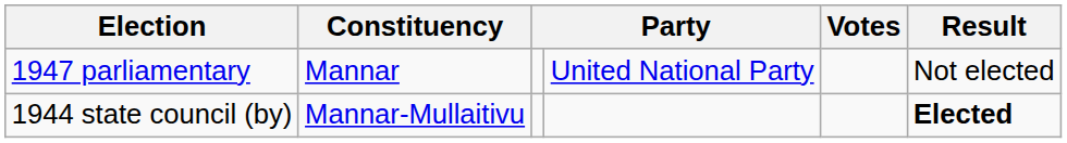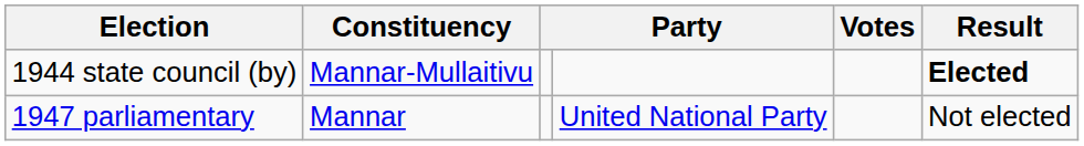rows swapped: 1944 state council (by) <-> 1947 parliamentary
